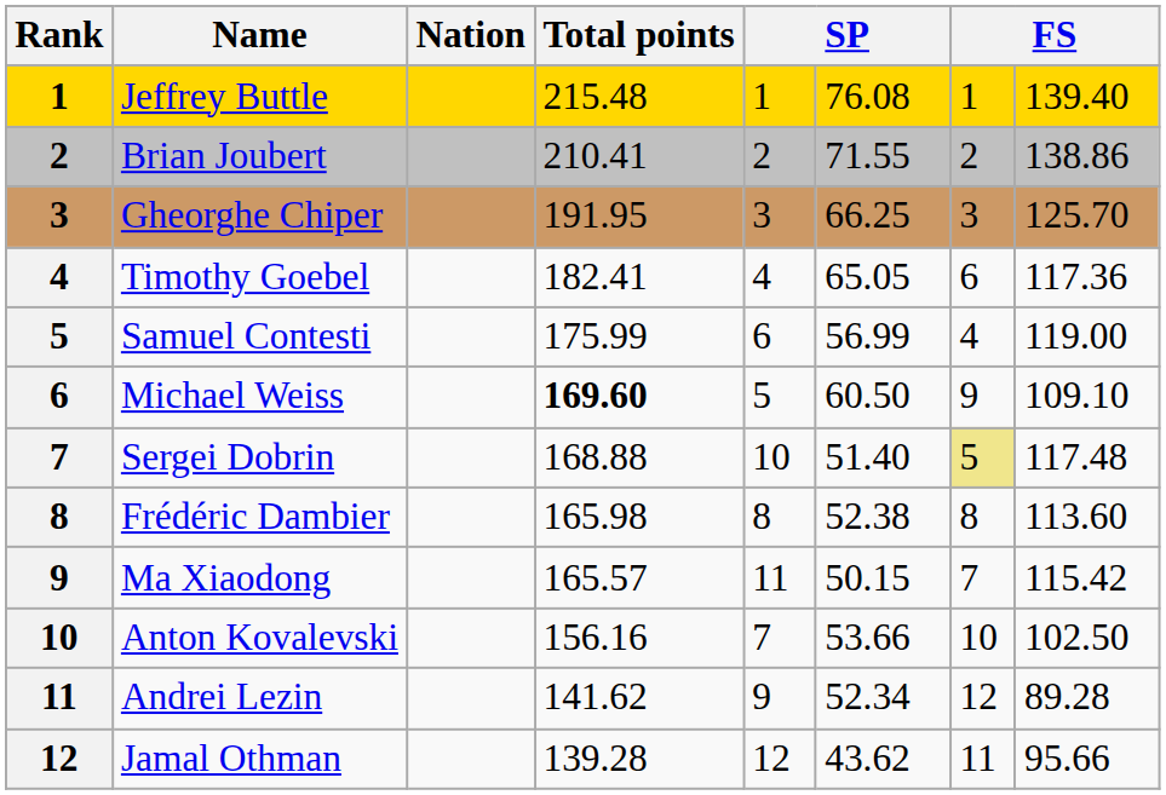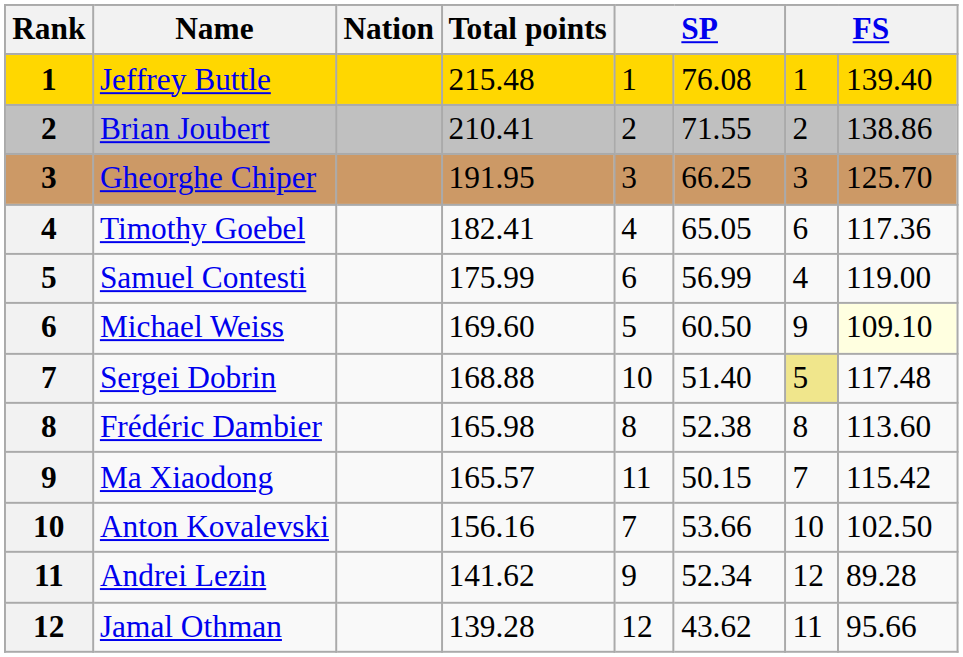Michael Weiss | Total points: bold -> normal
Michael Weiss | column 8: no background -> lightyellow background
